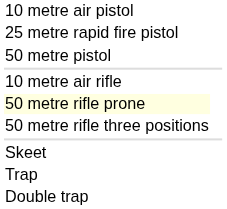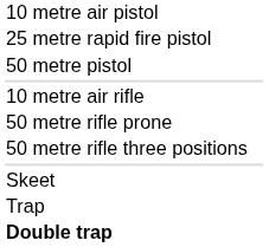50 metre rifle prone | column 1: lightyellow background -> no background
Double trap | column 1: normal -> bold
